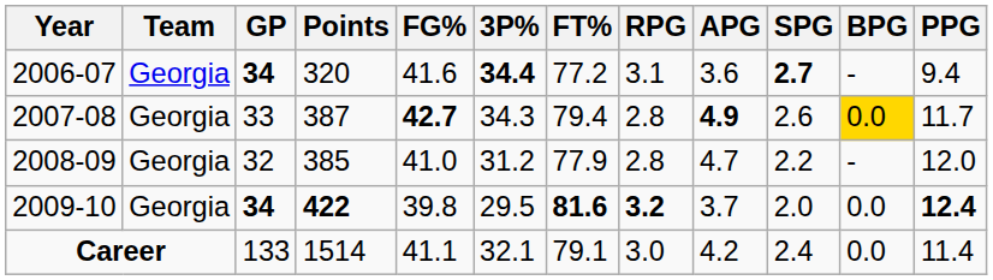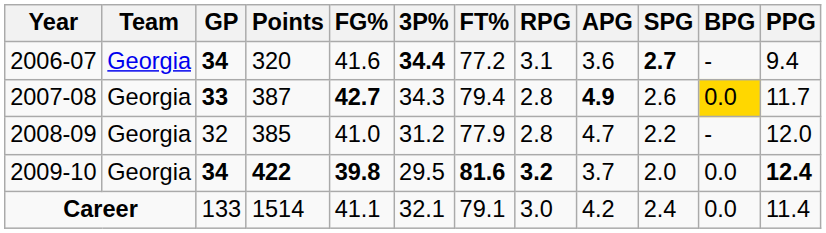2007-08 | GP: normal -> bold
2009-10 | FG%: normal -> bold
